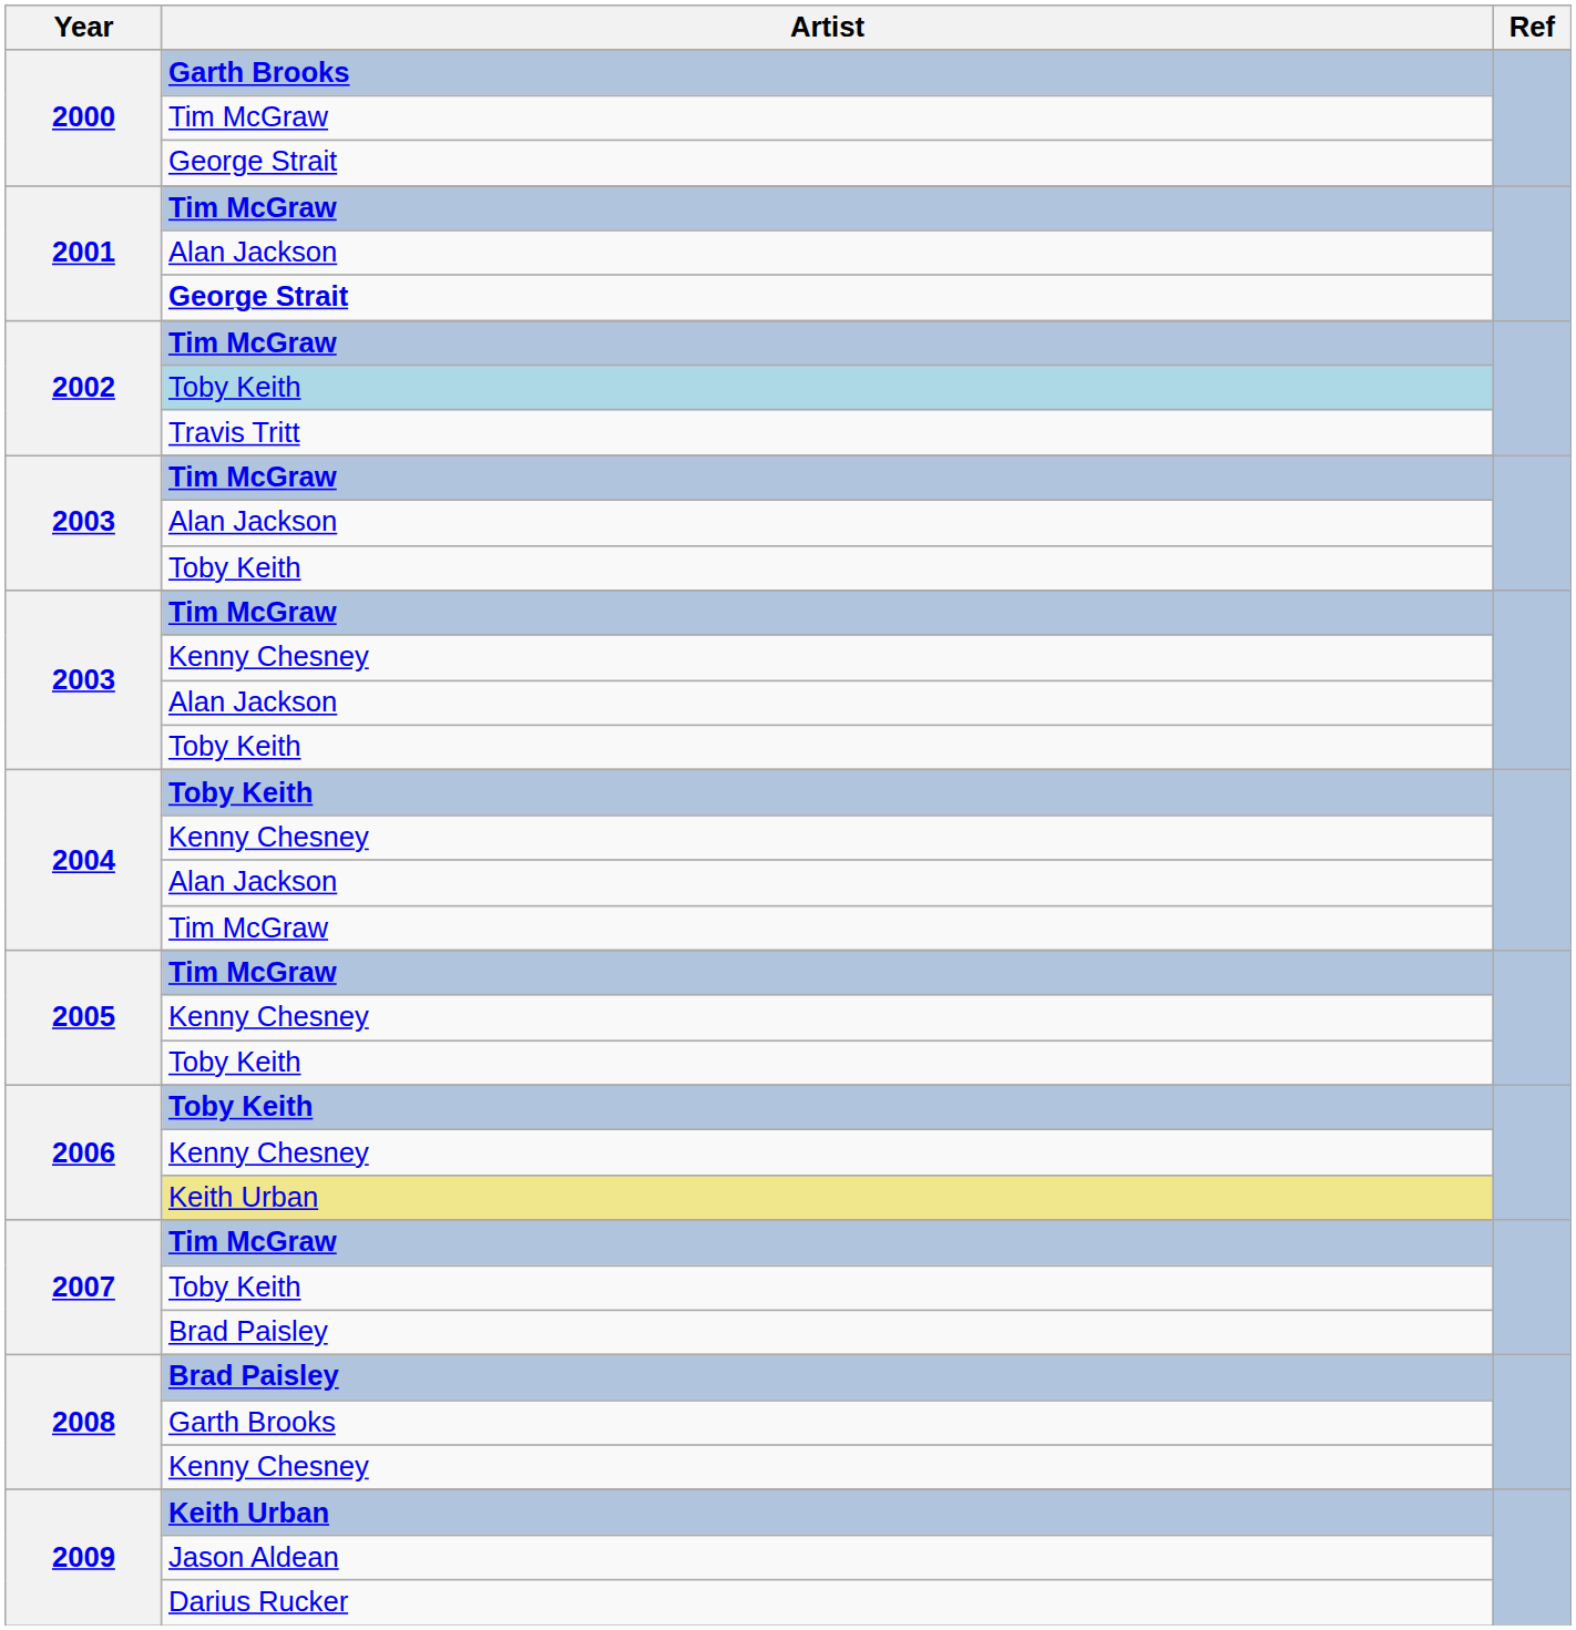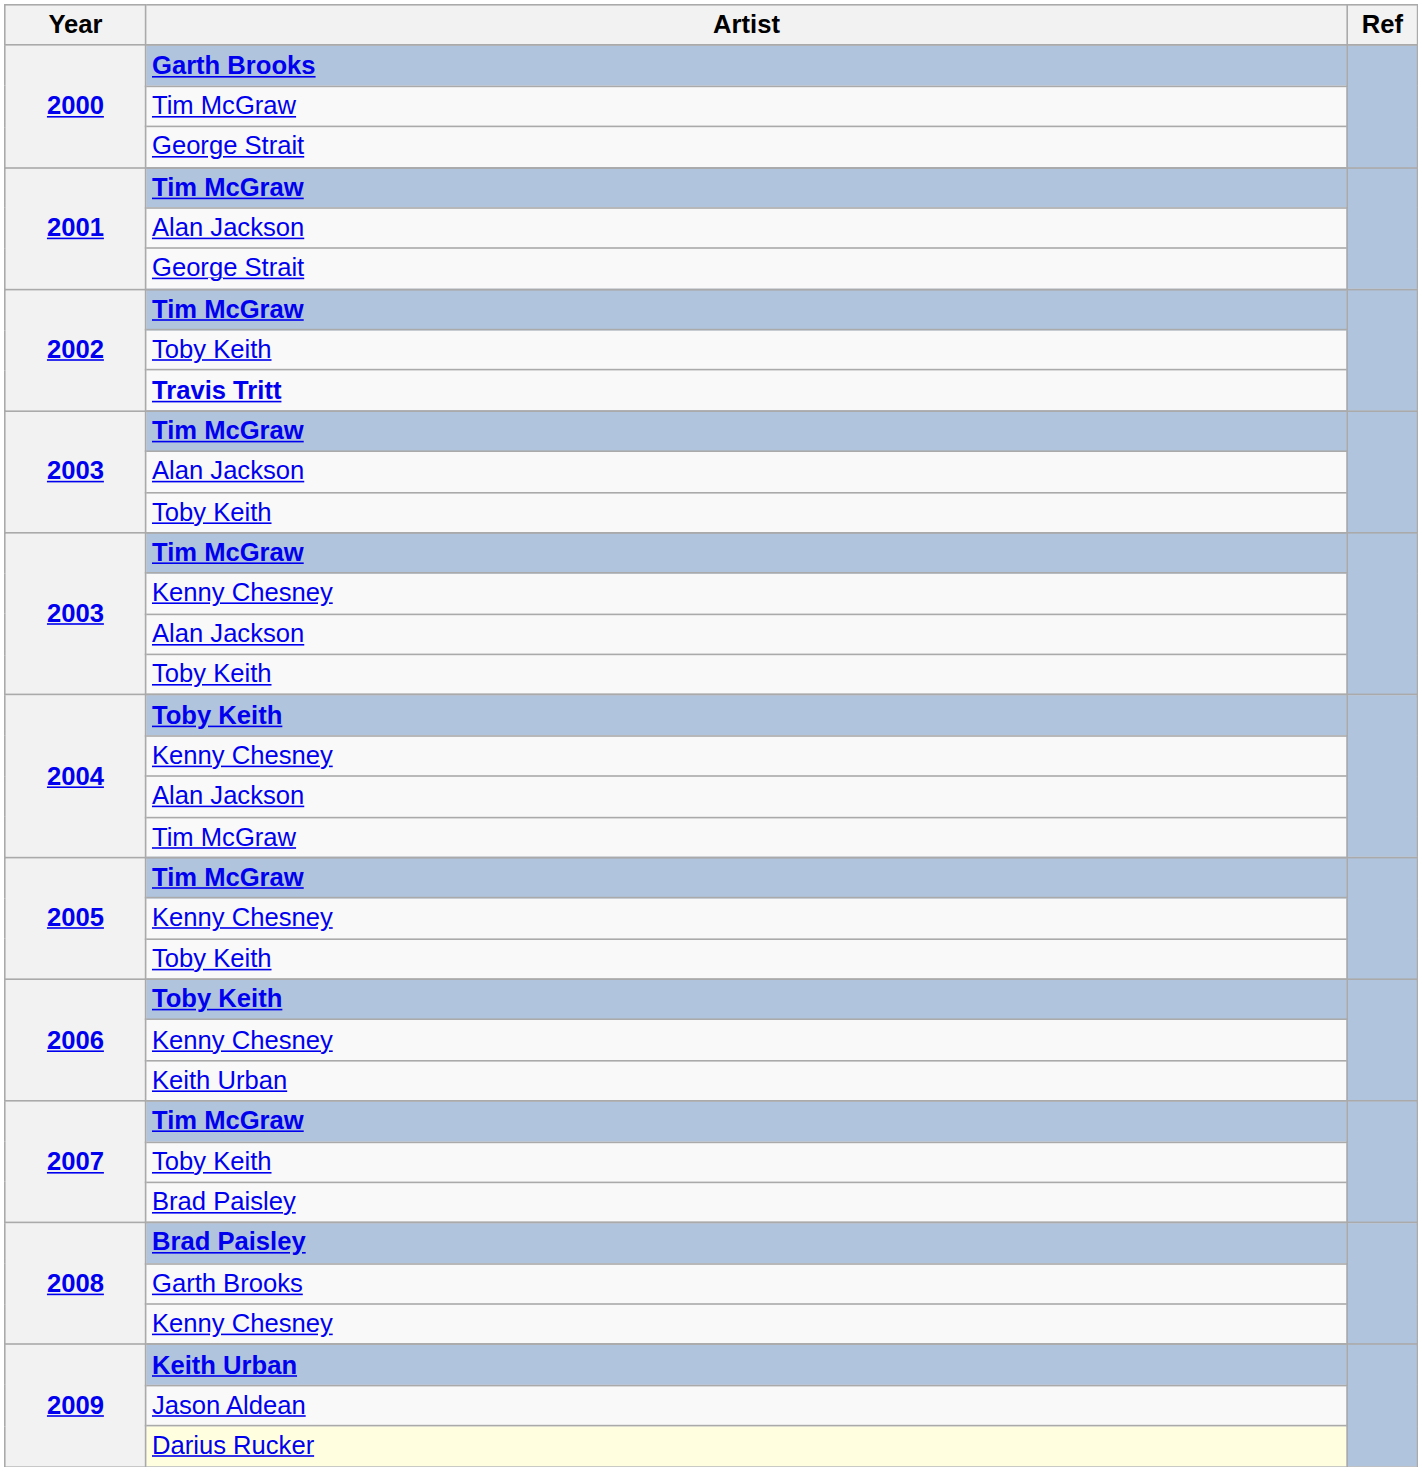2001 / George Strait | Artist: bold -> normal
2002 / Toby Keith | Artist: lightblue background -> no background
Travis Tritt | Artist: normal -> bold
2006 / Keith Urban | Artist: khaki background -> no background
Darius Rucker | Artist: no background -> lightyellow background
